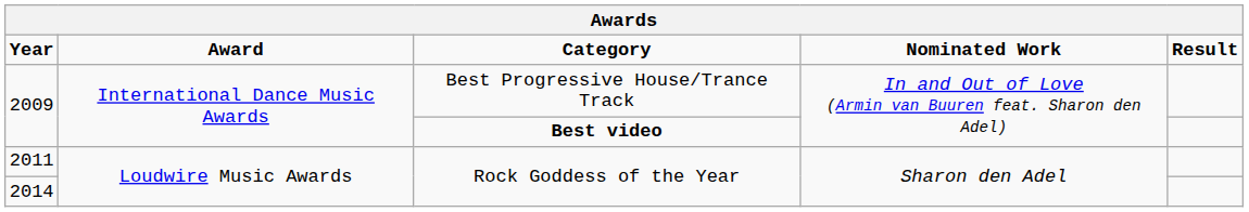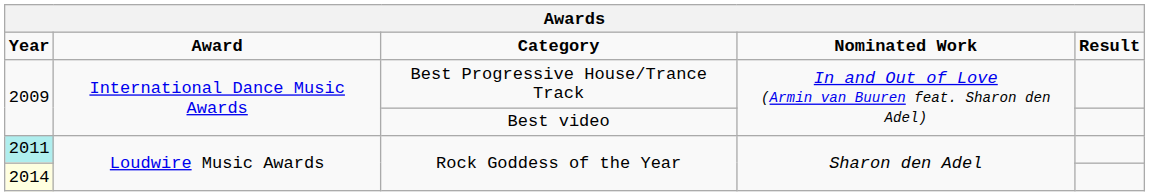2009 / Best video | Category: bold -> normal
2011 | Year: no background -> paleturquoise background
2014 | Year: no background -> lightyellow background
